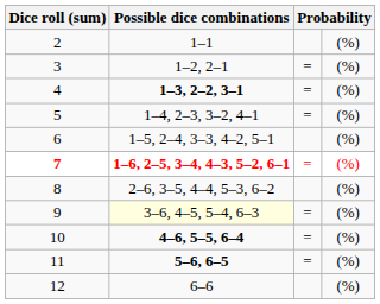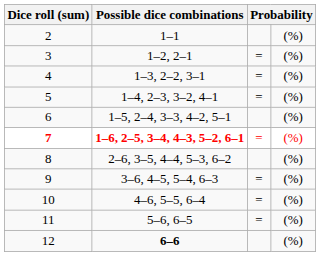4 | Possible dice combinations: bold -> normal
9 | Possible dice combinations: lightyellow background -> no background
10 | Possible dice combinations: bold -> normal
11 | Possible dice combinations: bold -> normal
12 | Possible dice combinations: normal -> bold
